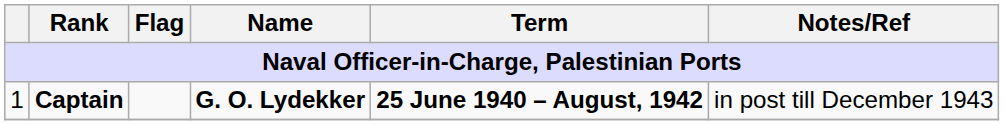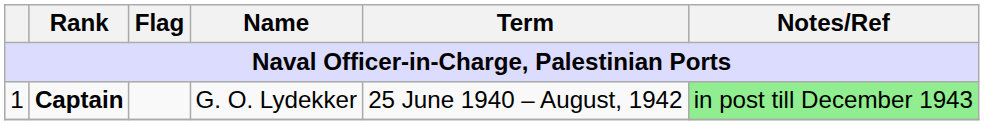1 | Name: bold -> normal
1 | Term: bold -> normal
1 | Notes/Ref: no background -> lightgreen background
